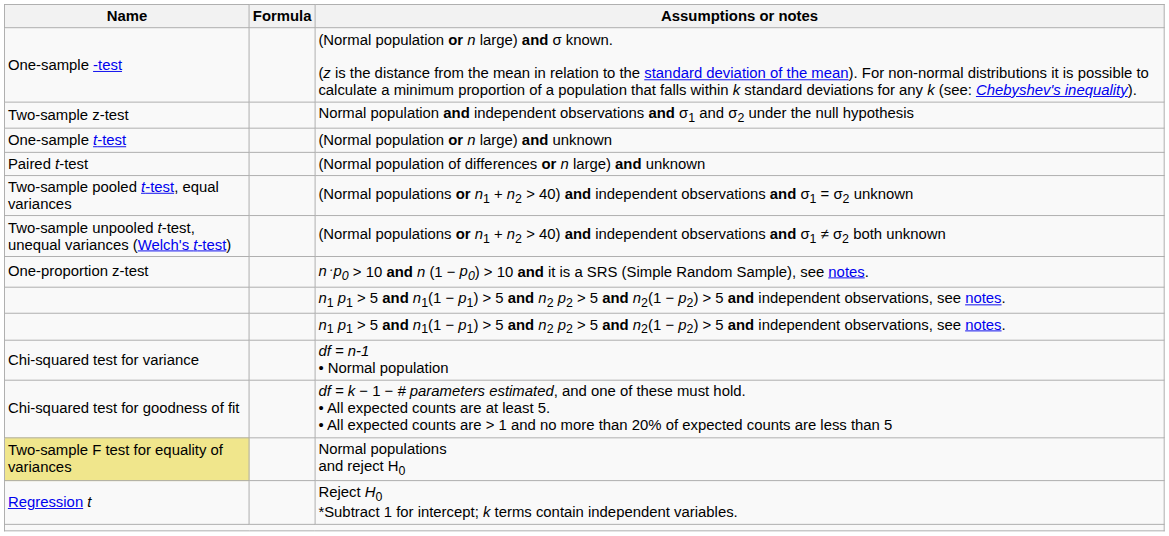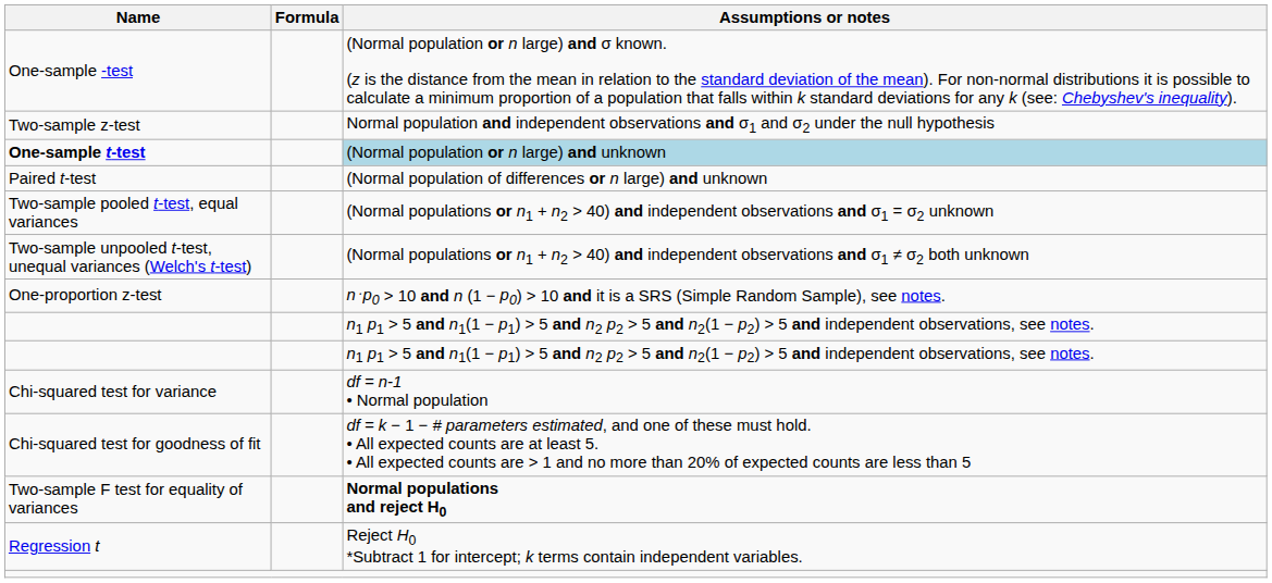(Normal population or n large) and unknown | Name: normal -> bold
(Normal population or n large) and unknown | Assumptions or notes: no background -> lightblue background
Normal populations and reject H0 | Name: khaki background -> no background
Normal populations and reject H0 | Assumptions or notes: normal -> bold
